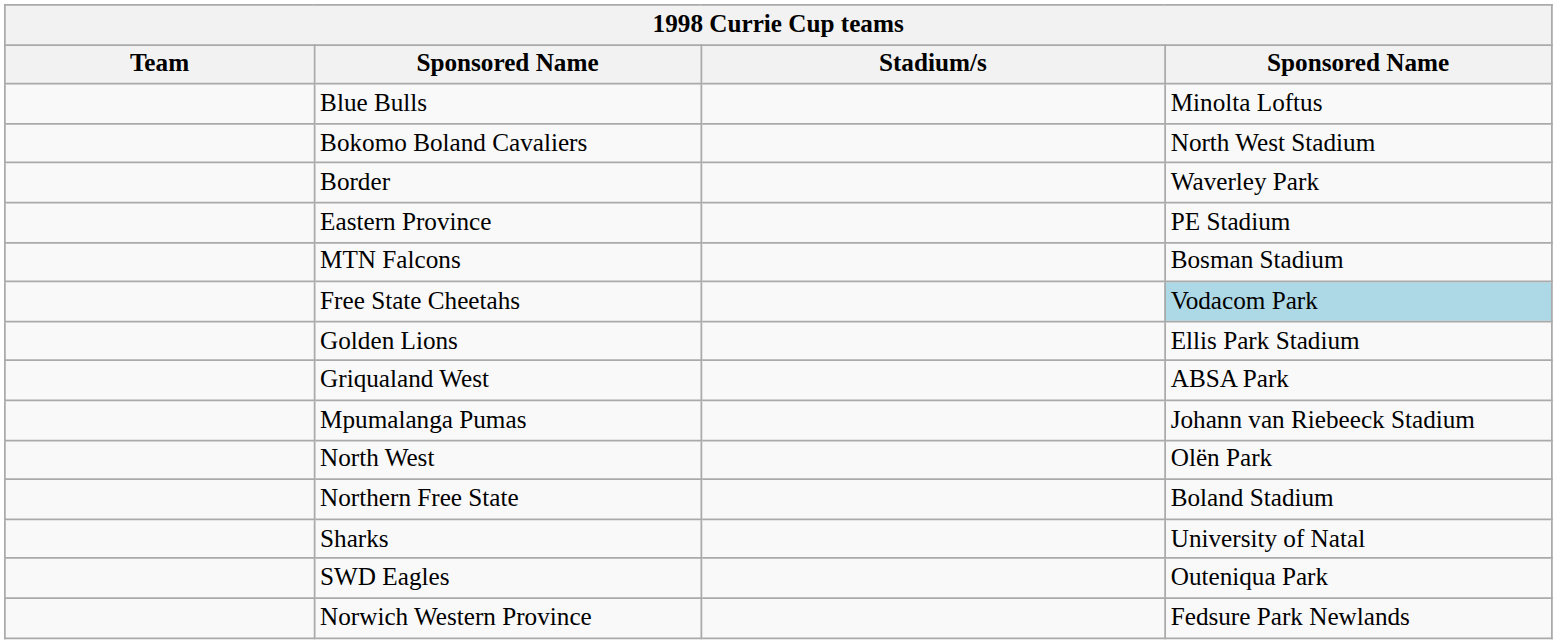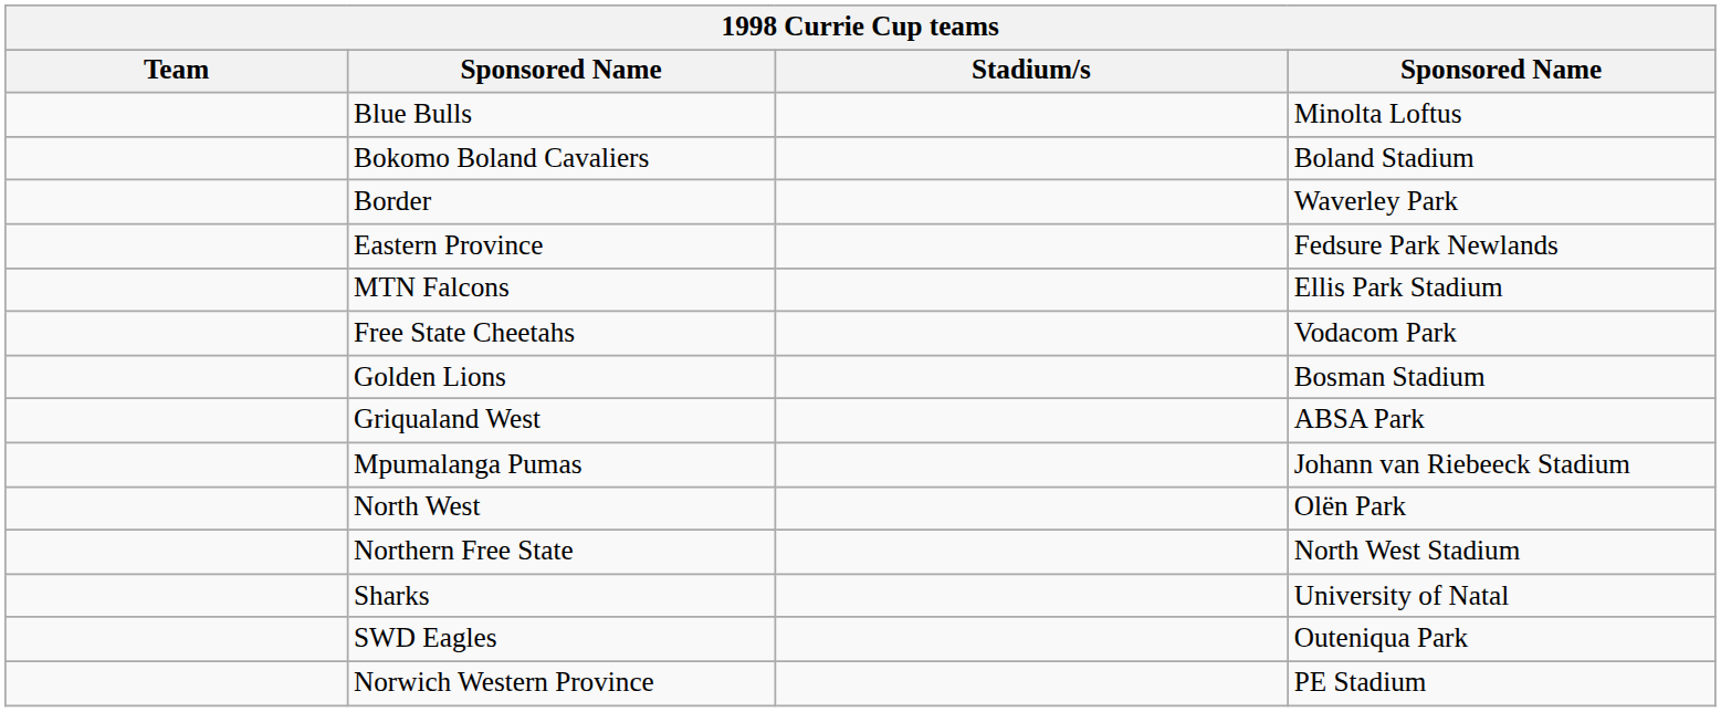Bokomo Boland Cavaliers | column 4: North West Stadium -> Boland Stadium
Eastern Province | column 4: PE Stadium -> Fedsure Park Newlands
MTN Falcons | column 4: Bosman Stadium -> Ellis Park Stadium
Free State Cheetahs | column 4: lightblue background -> no background
Golden Lions | column 4: Ellis Park Stadium -> Bosman Stadium
Northern Free State | column 4: Boland Stadium -> North West Stadium
Norwich Western Province | column 4: Fedsure Park Newlands -> PE Stadium
